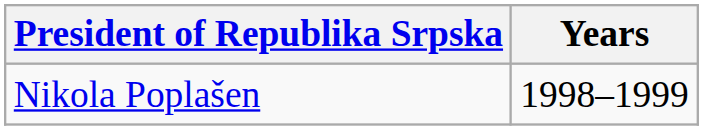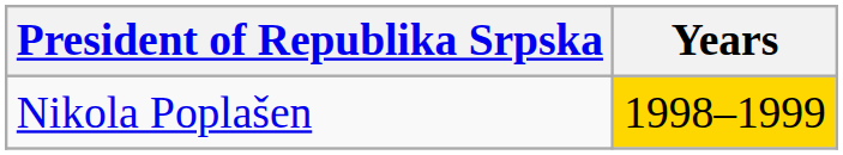Nikola Poplašen | Years: no background -> gold background
